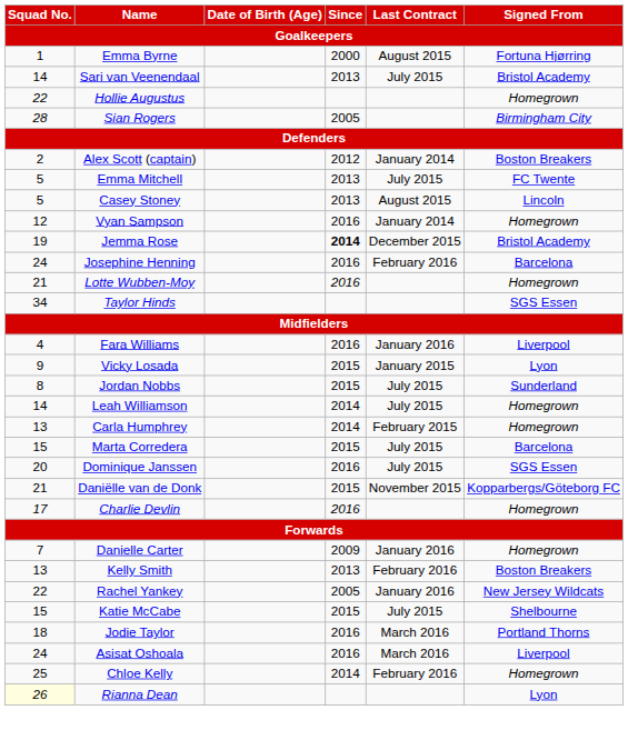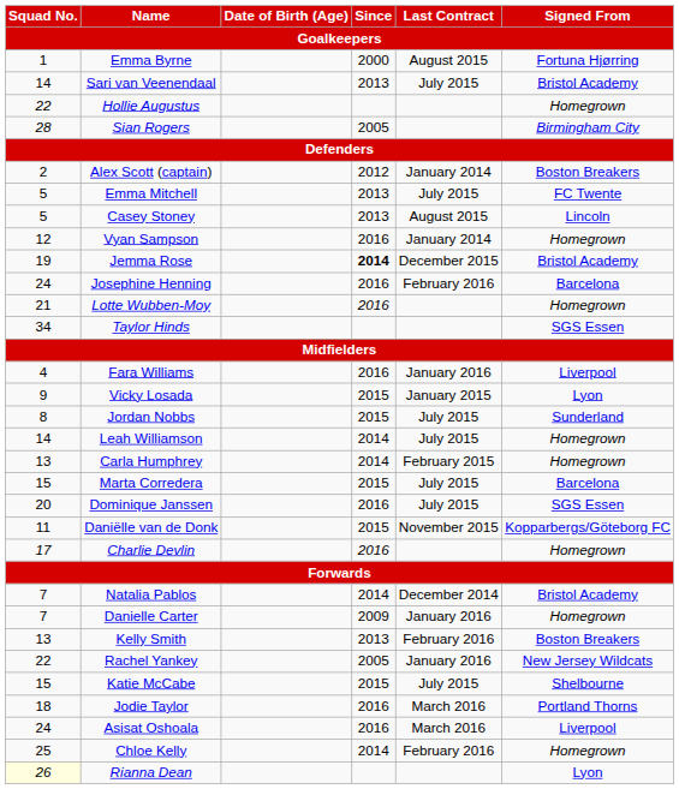Daniëlle van de Donk | Squad No.: 21 -> 11
+ row: 7 | Natalia Pablos | 2014 | December 2014 | Bristol Academy
